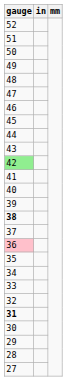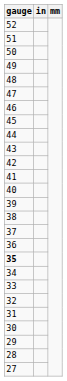42 | gauge: lightgreen background -> no background
38 | gauge: bold -> normal
36 | gauge: pink background -> no background
35 | gauge: normal -> bold
31 | gauge: bold -> normal
